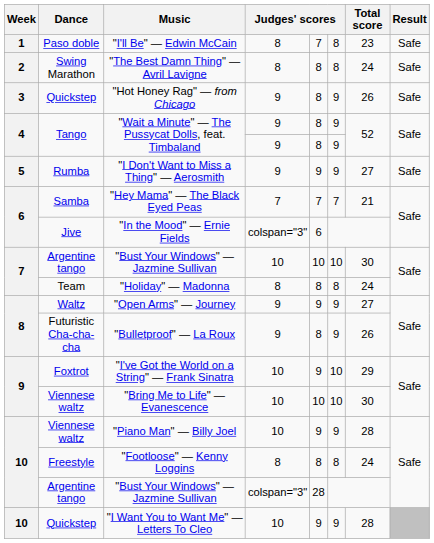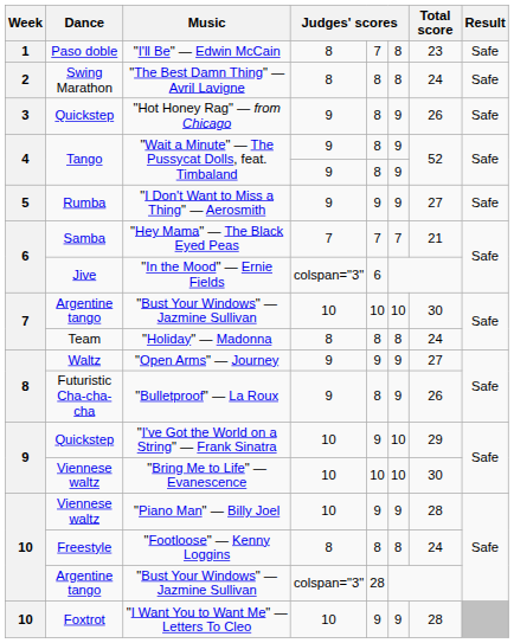"I've Got the World on a String" — Frank Sinatra | Dance: Foxtrot -> Quickstep
"I Want You to Want Me" — Letters To Cleo | Dance: Quickstep -> Foxtrot
